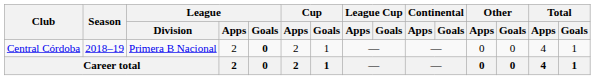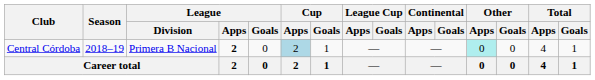Central Córdoba | League / Apps: normal -> bold
Central Córdoba | League / Goals: bold -> normal
Central Córdoba | Cup / Apps: no background -> lightblue background
Central Córdoba | Other / Apps: no background -> paleturquoise background
